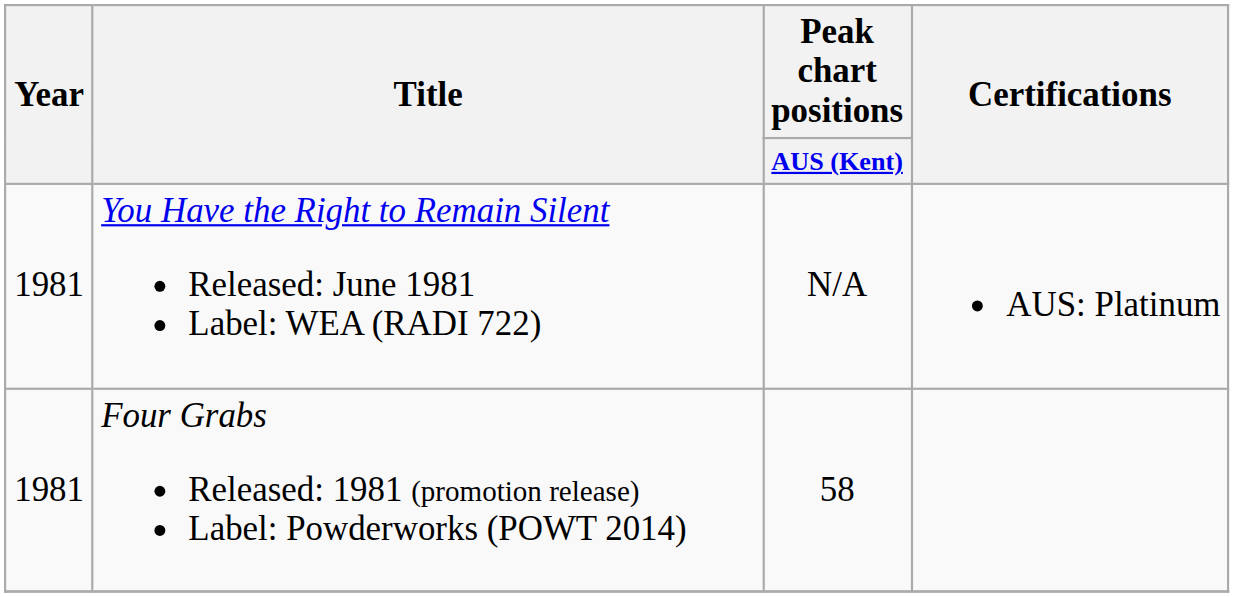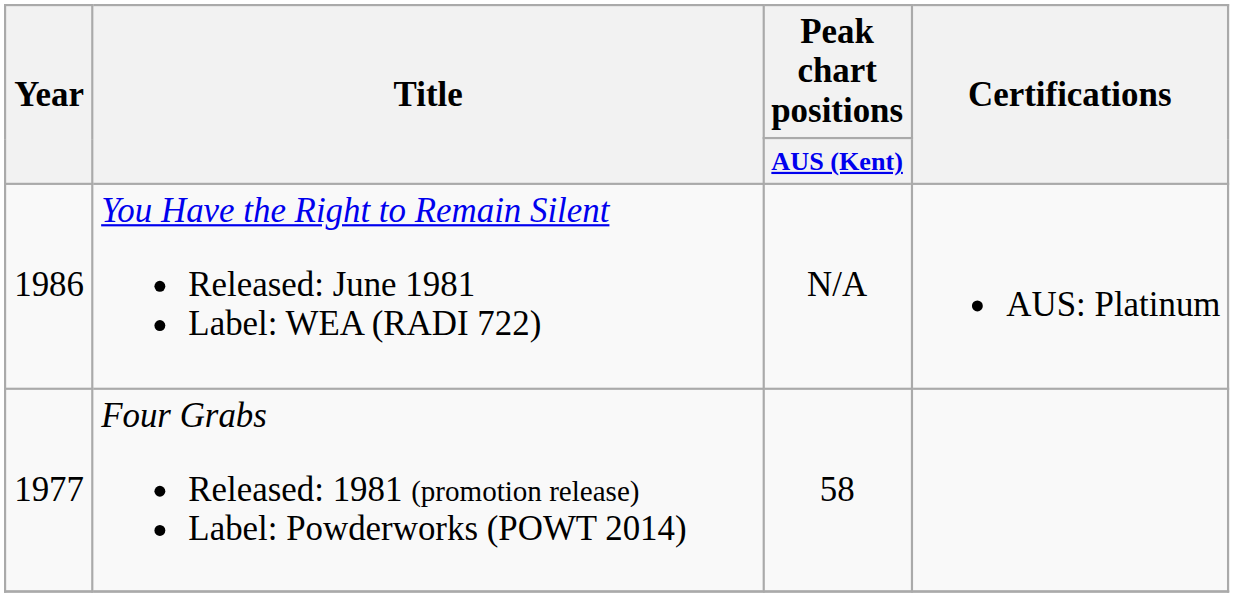row 3 | Year: 1981 -> 1986
row 4 | Year: 1981 -> 1977
